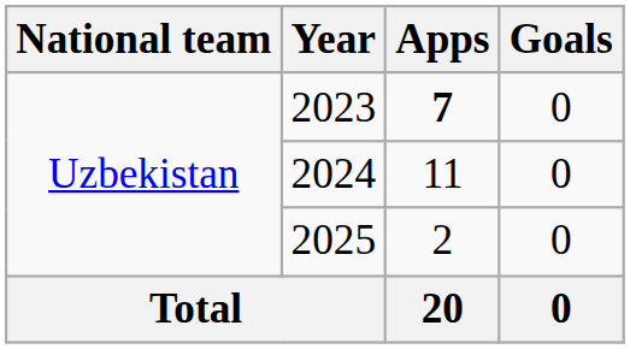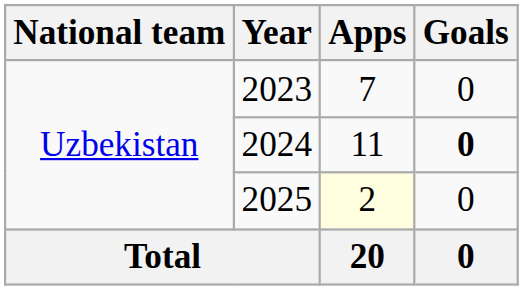2023 | Apps: bold -> normal
2024 | Goals: normal -> bold
2025 | Apps: no background -> lightyellow background
